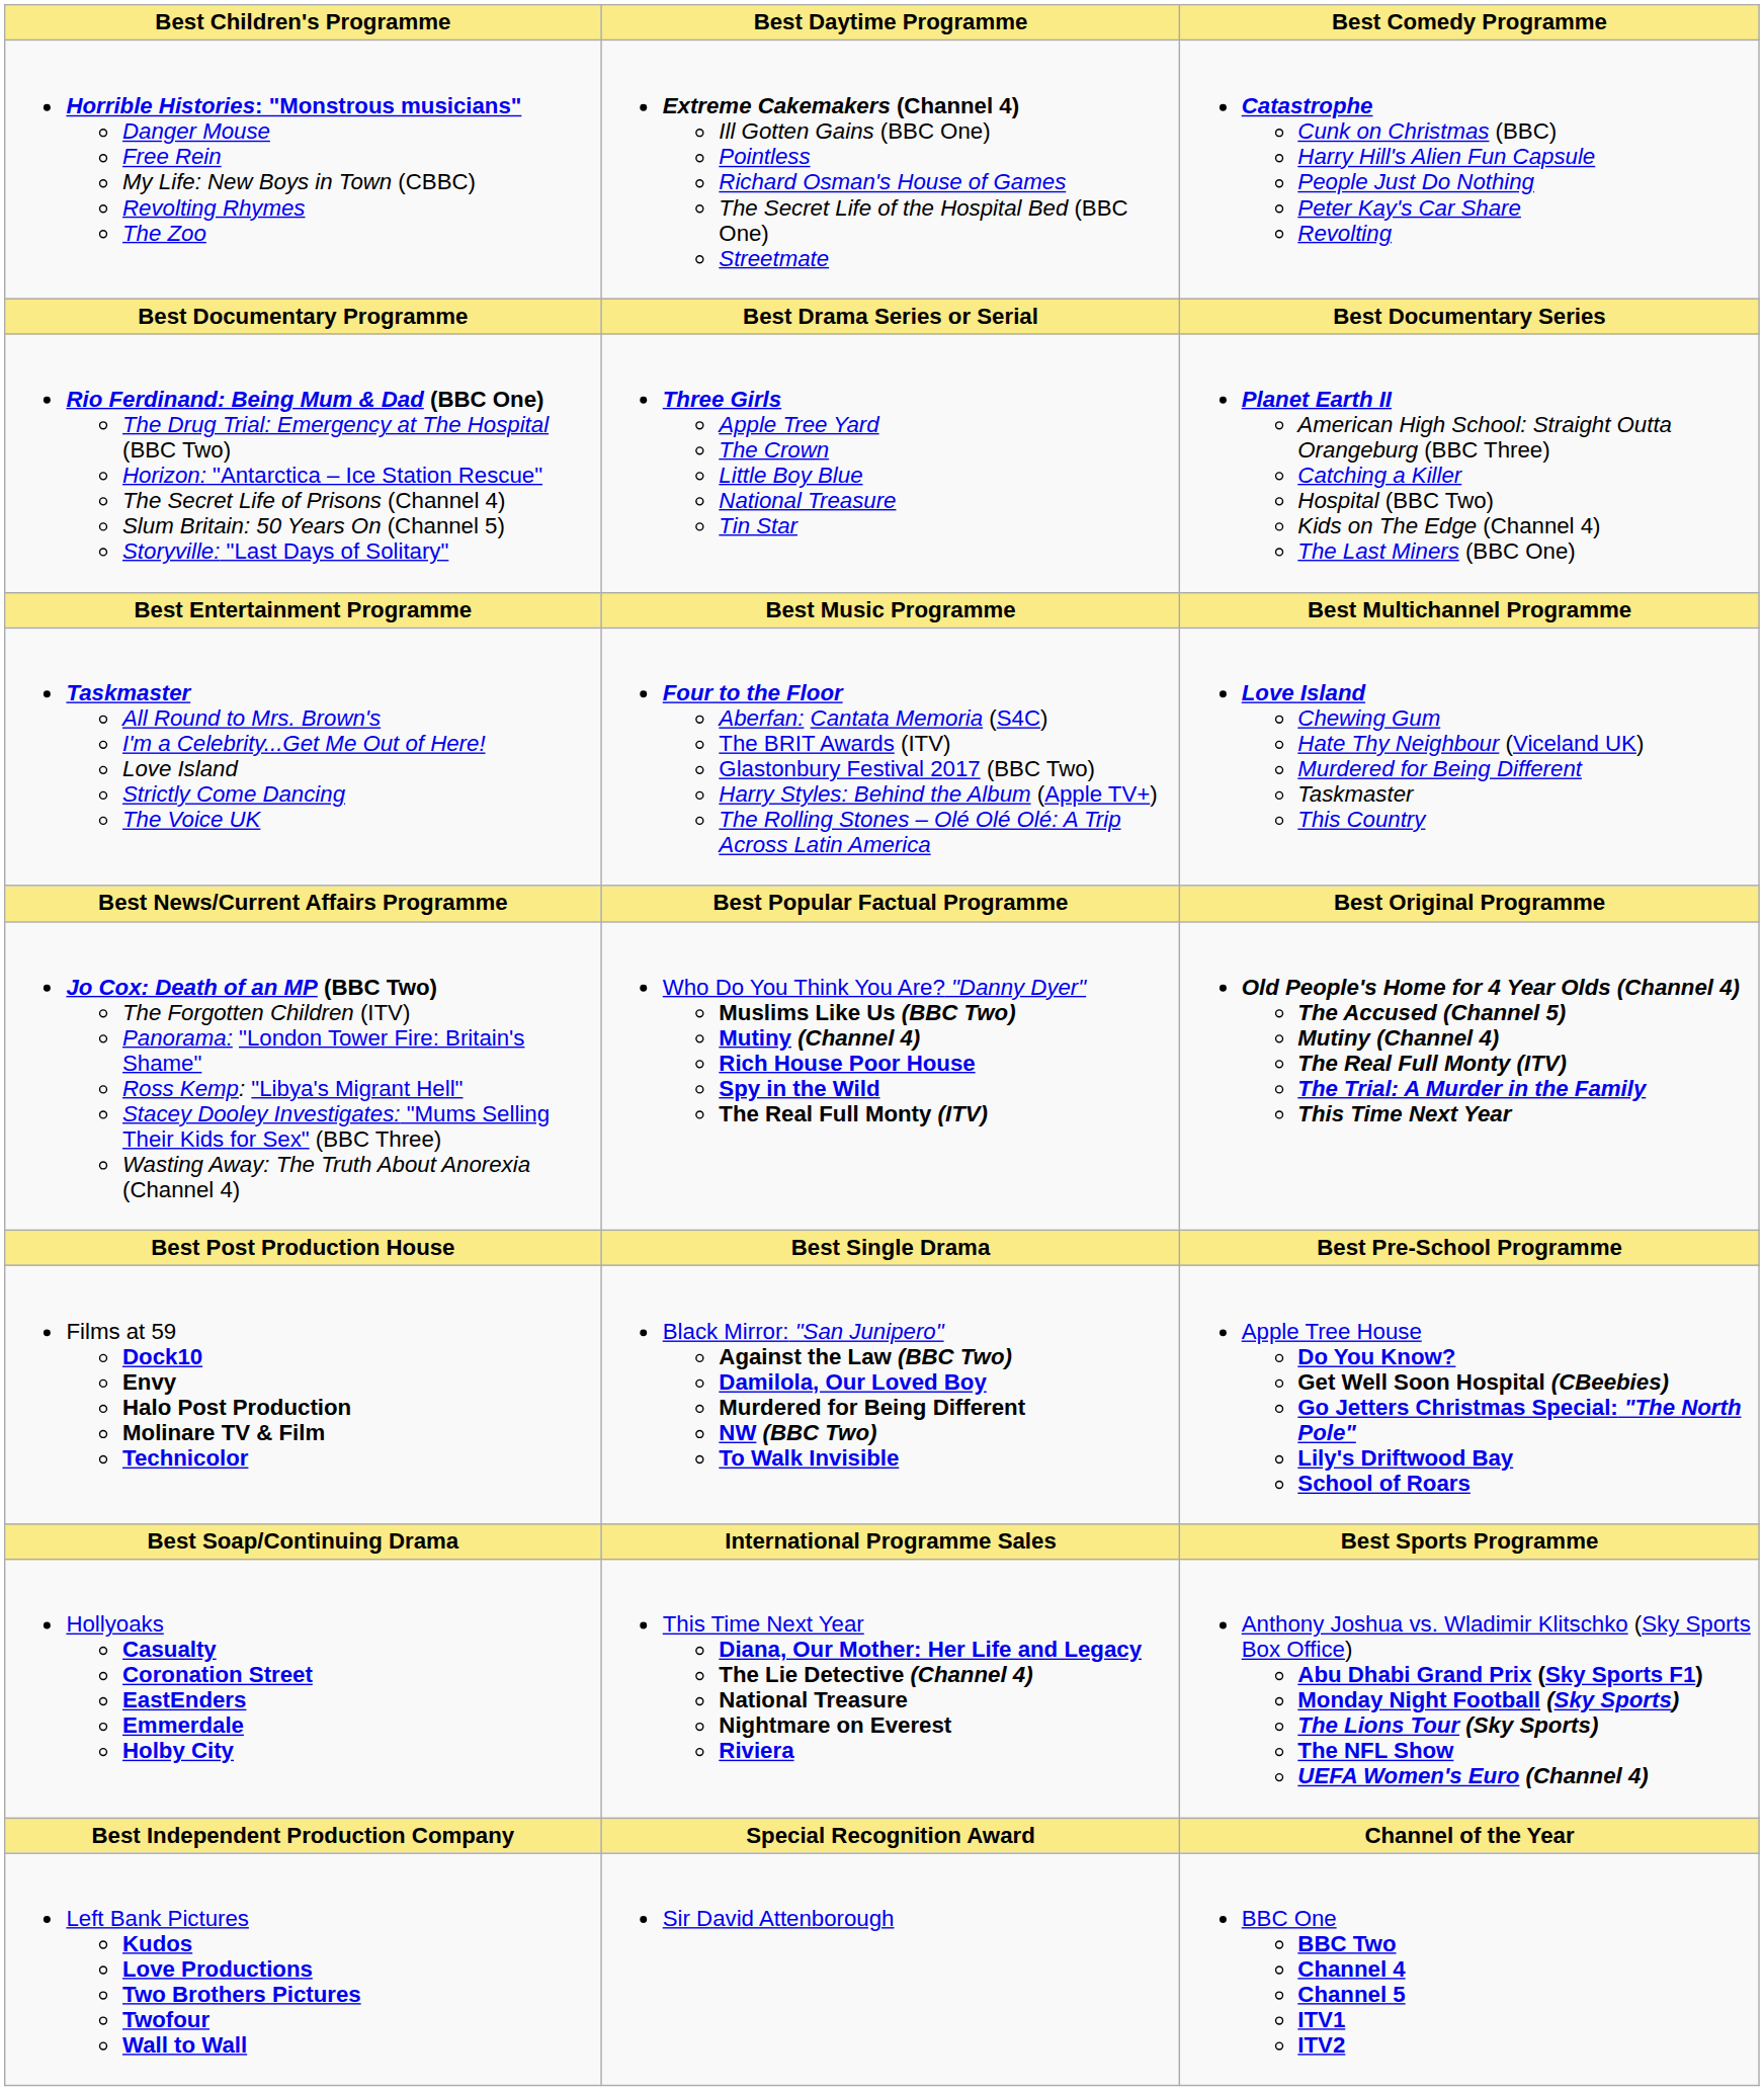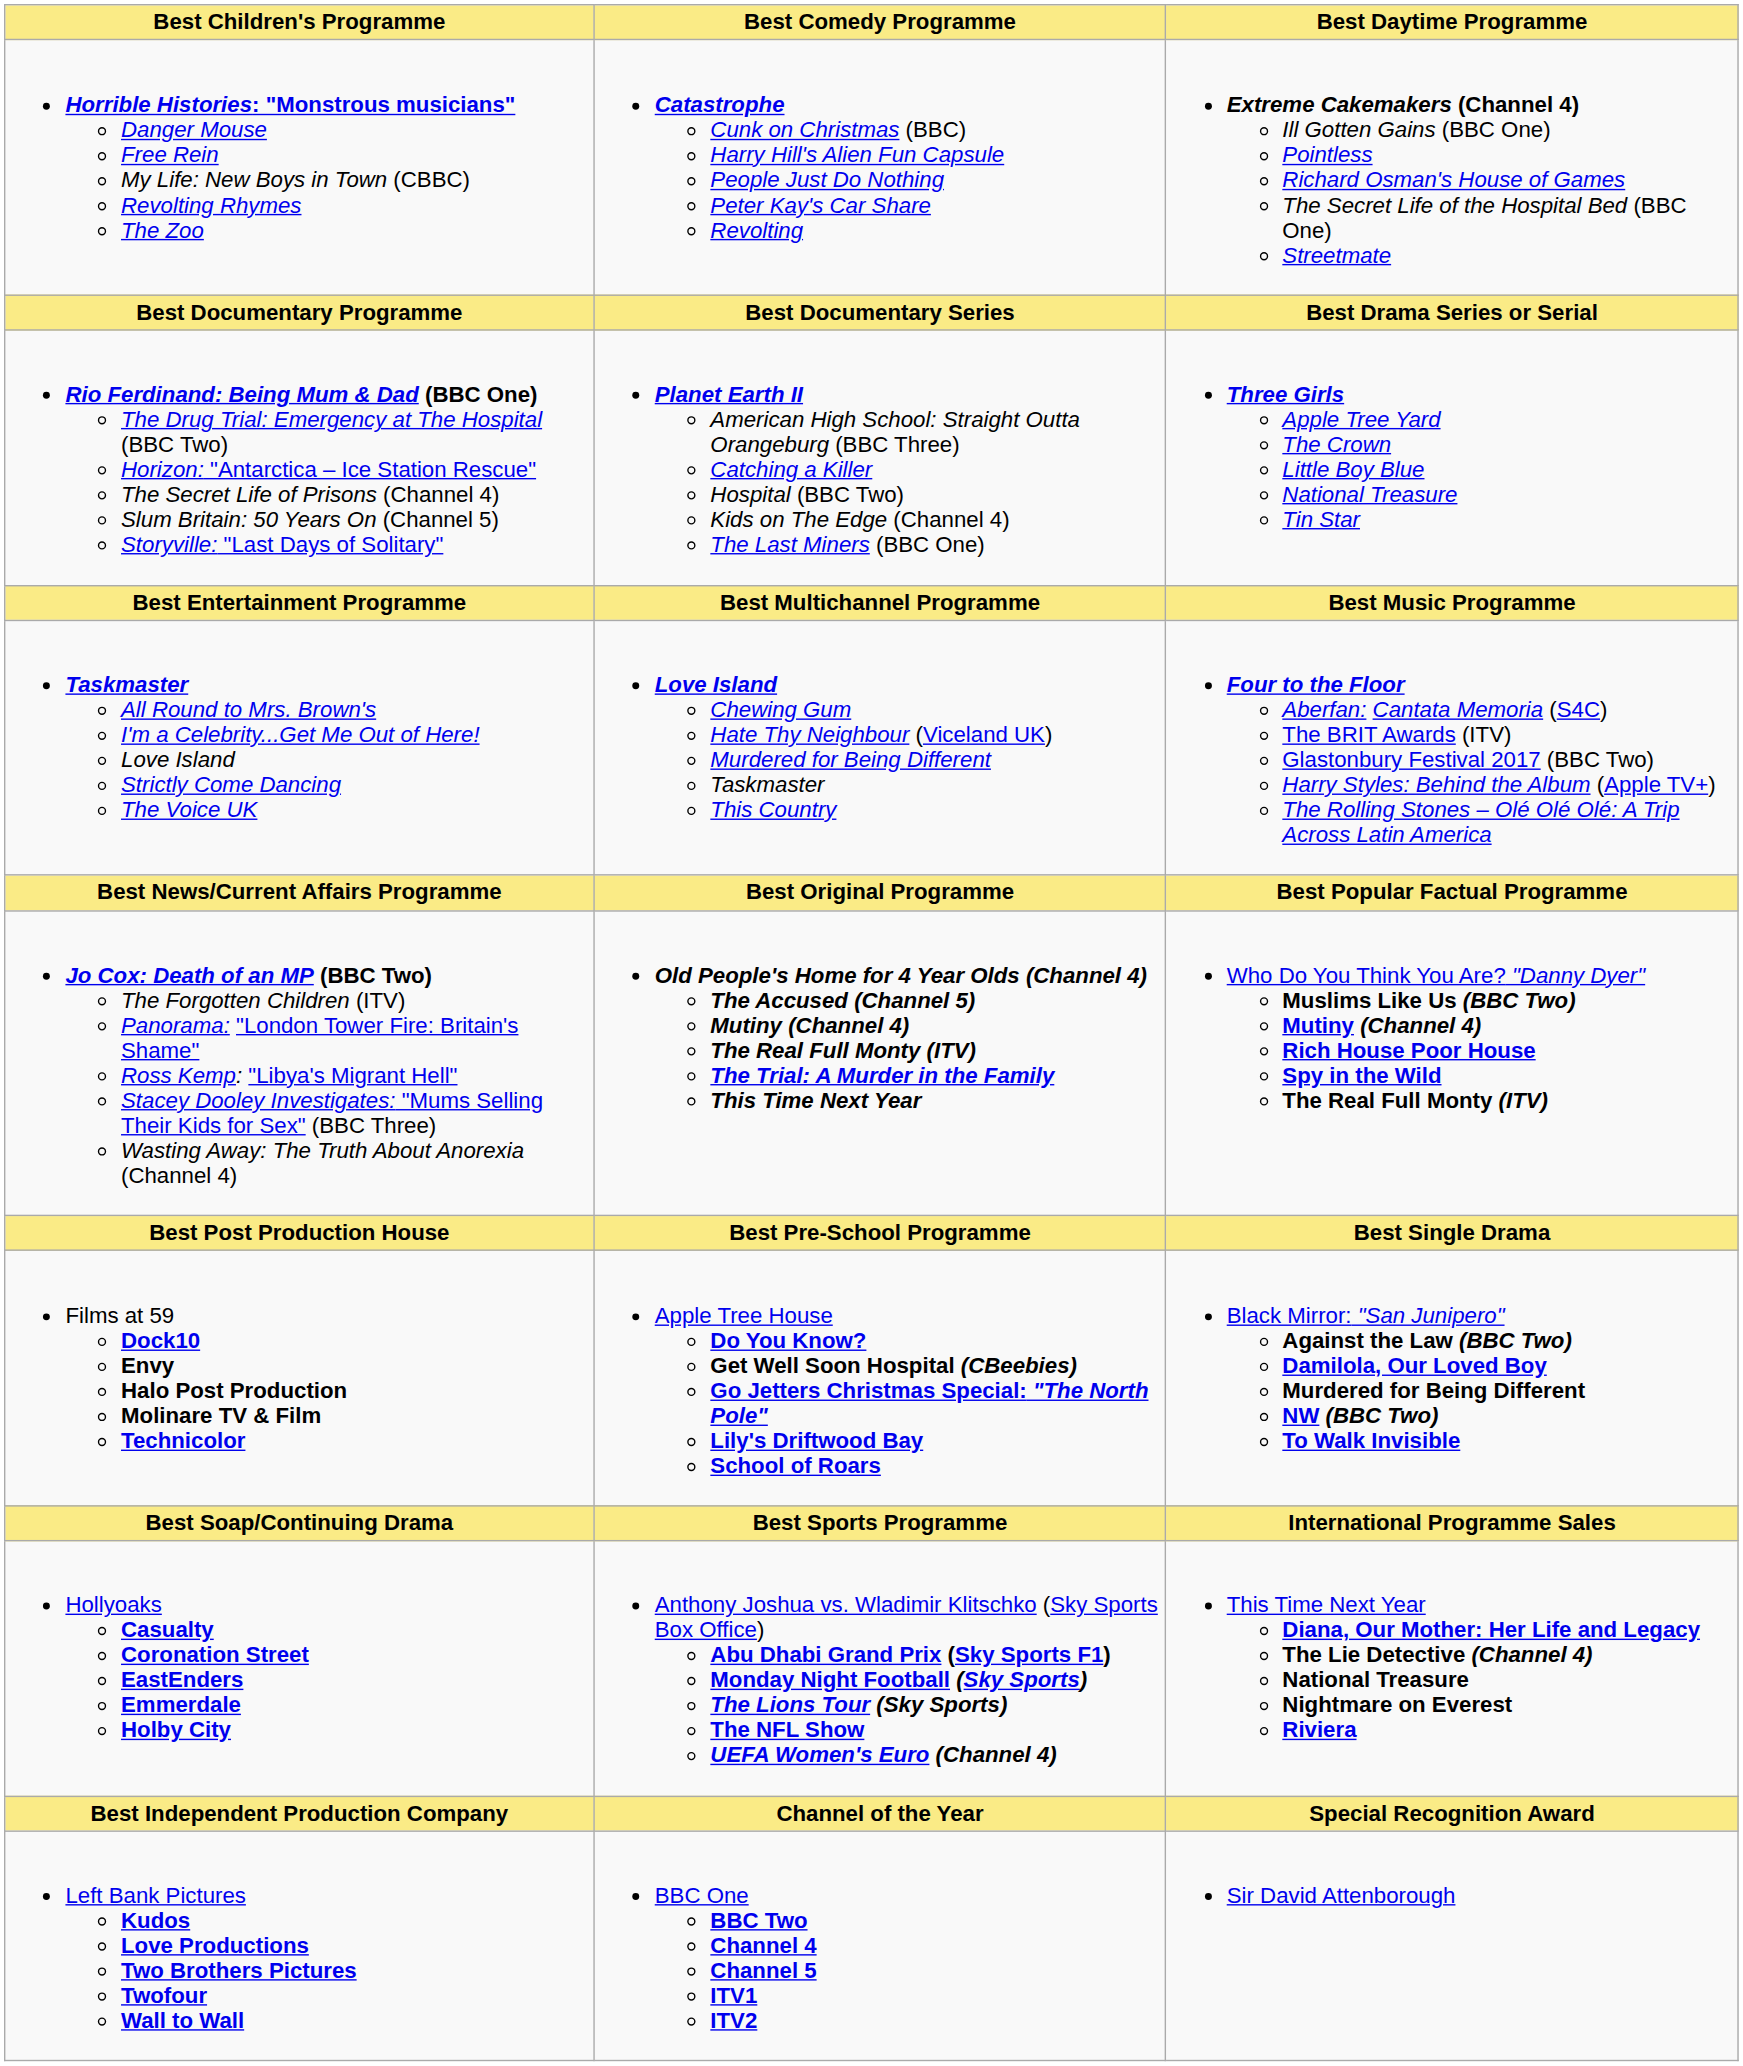columns swapped: Best Comedy Programme <-> Best Daytime Programme
